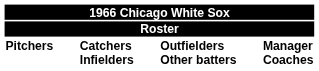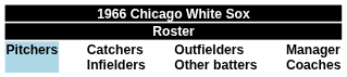Pitchers | column 1: no background -> lightblue background
